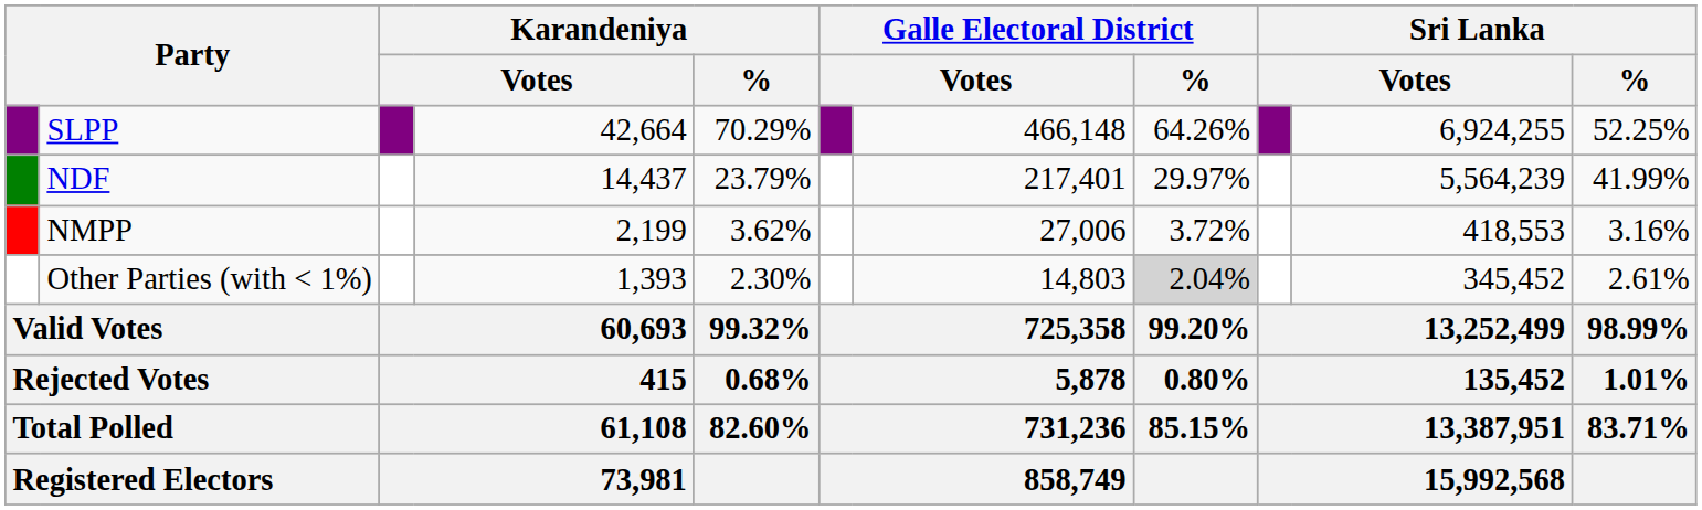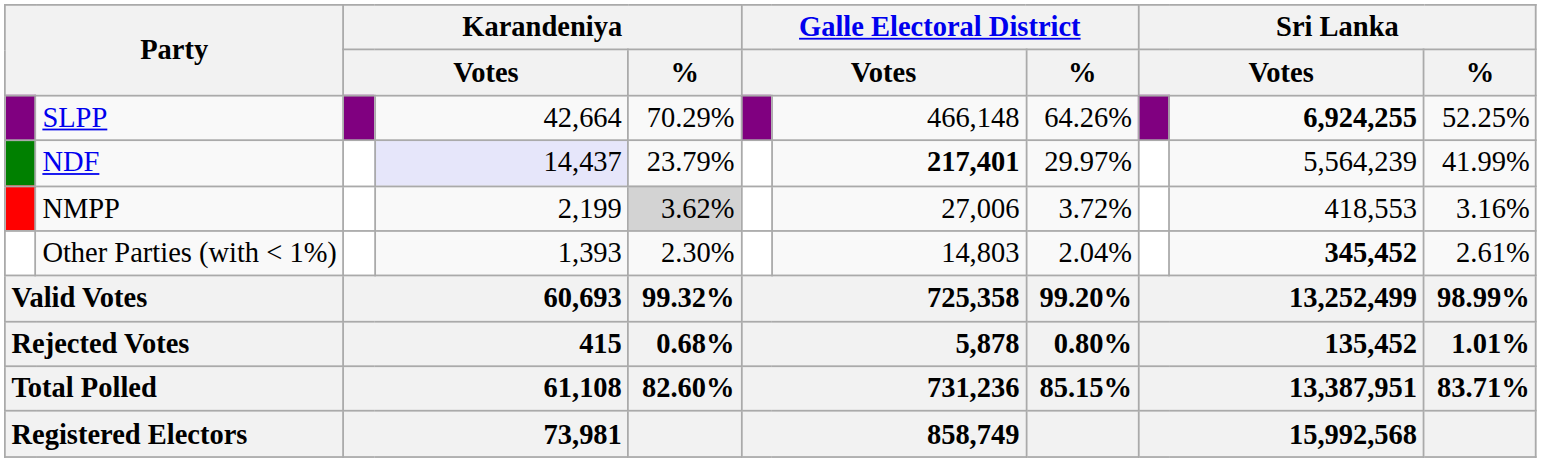SLPP | column 10: normal -> bold
NDF | column 4: no background -> lavender background
NDF | column 7: normal -> bold
NMPP | Karandeniya / %: no background -> lightgrey background
Other Parties (with < 1%) | Galle Electoral District / %: lightgrey background -> no background
Other Parties (with < 1%) | column 10: normal -> bold
